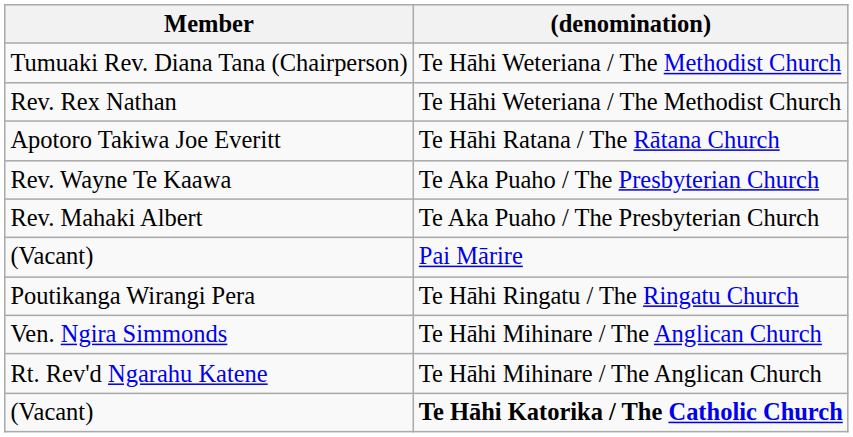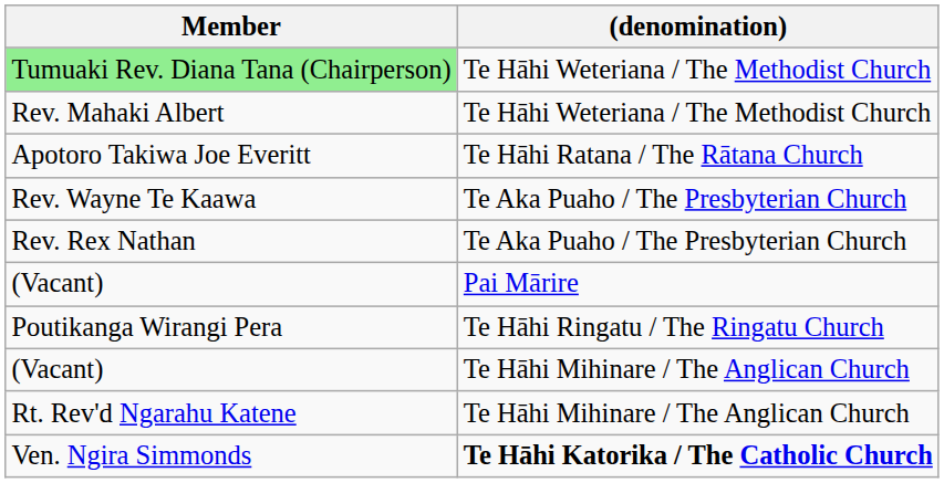row 2 | Member: no background -> lightgreen background
row 3 | Member: Rev. Rex Nathan -> Rev. Mahaki Albert
row 6 | Member: Rev. Mahaki Albert -> Rev. Rex Nathan
row 9 | Member: Ven. Ngira Simmonds -> (Vacant)
row 11 | Member: (Vacant) -> Ven. Ngira Simmonds
